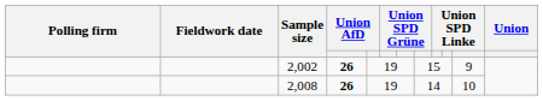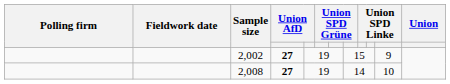2,002 | column 4: 26 -> 27
2,008 | column 4: 26 -> 27
